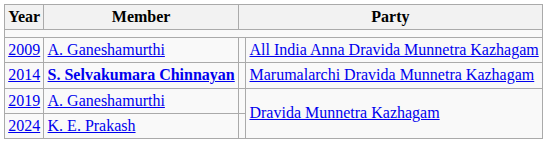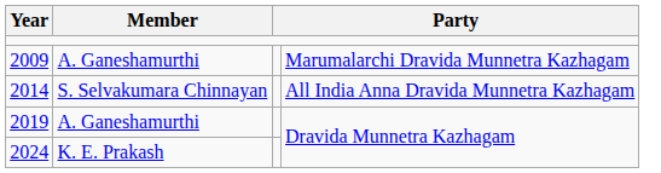2009 | column 4: All India Anna Dravida Munnetra Kazhagam -> Marumalarchi Dravida Munnetra Kazhagam
2014 | Member: bold -> normal
2014 | column 4: Marumalarchi Dravida Munnetra Kazhagam -> All India Anna Dravida Munnetra Kazhagam
